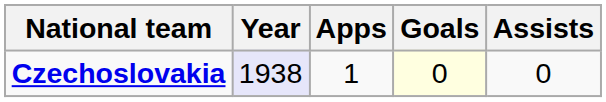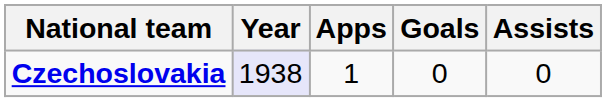Czechoslovakia | Goals: lightyellow background -> no background
